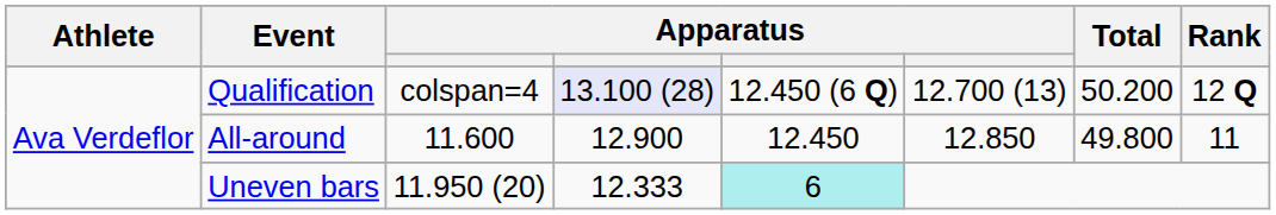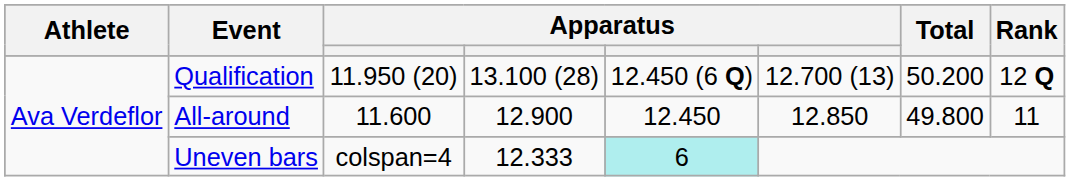Qualification | column 3: colspan=4 -> 11.950 (20)
Qualification | column 4: lavender background -> no background
Uneven bars | column 3: 11.950 (20) -> colspan=4
